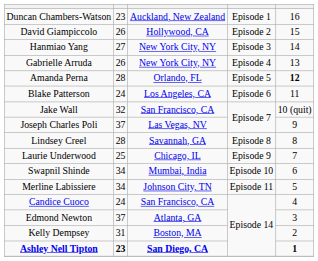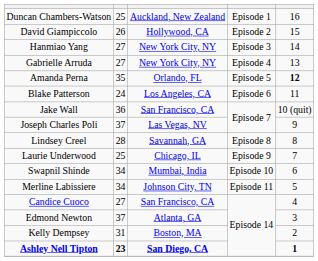Duncan Chambers-Watson | column 2: 23 -> 25
Gabrielle Arruda | column 2: 26 -> 27
Amanda Perna | column 2: 28 -> 35
Jake Wall | column 2: 32 -> 36
Candice Cuoco | column 2: 24 -> 27
